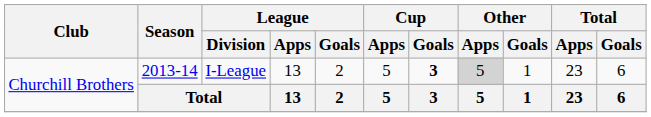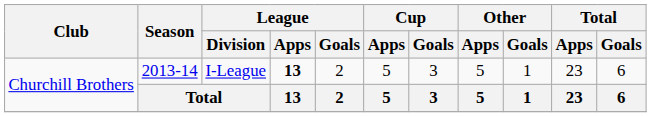Churchill Brothers / I-League | League / Apps: normal -> bold
Churchill Brothers / I-League | Cup / Goals: bold -> normal
Churchill Brothers / I-League | Other / Apps: lightgrey background -> no background
